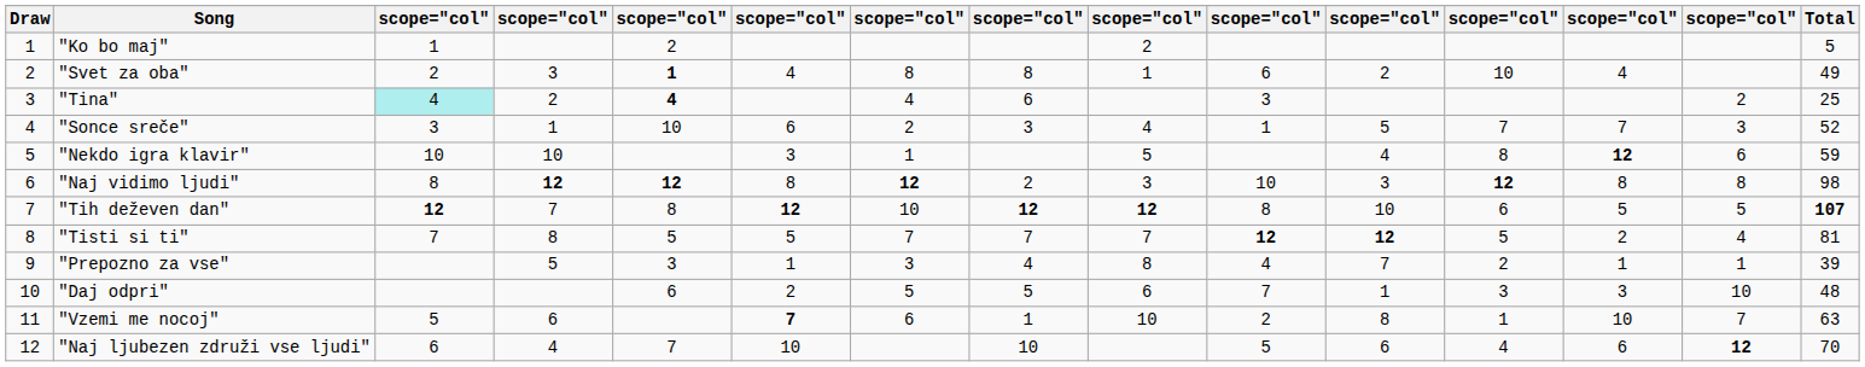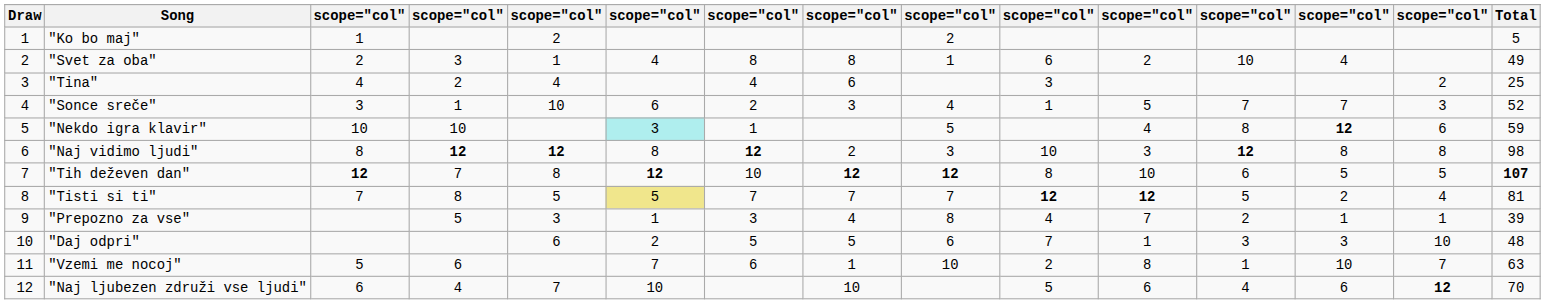"Svet za oba" | column 5: bold -> normal
"Tina" | column 3: paleturquoise background -> no background
"Tina" | column 5: bold -> normal
"Nekdo igra klavir" | column 6: no background -> paleturquoise background
"Tisti si ti" | column 6: no background -> khaki background
"Vzemi me nocoj" | column 6: bold -> normal
